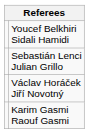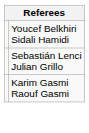- row: Václav Horáček Jiří Novotný
